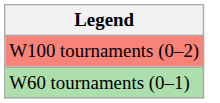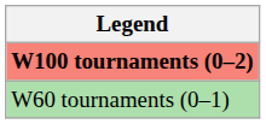row 2 | column 1: normal -> bold
